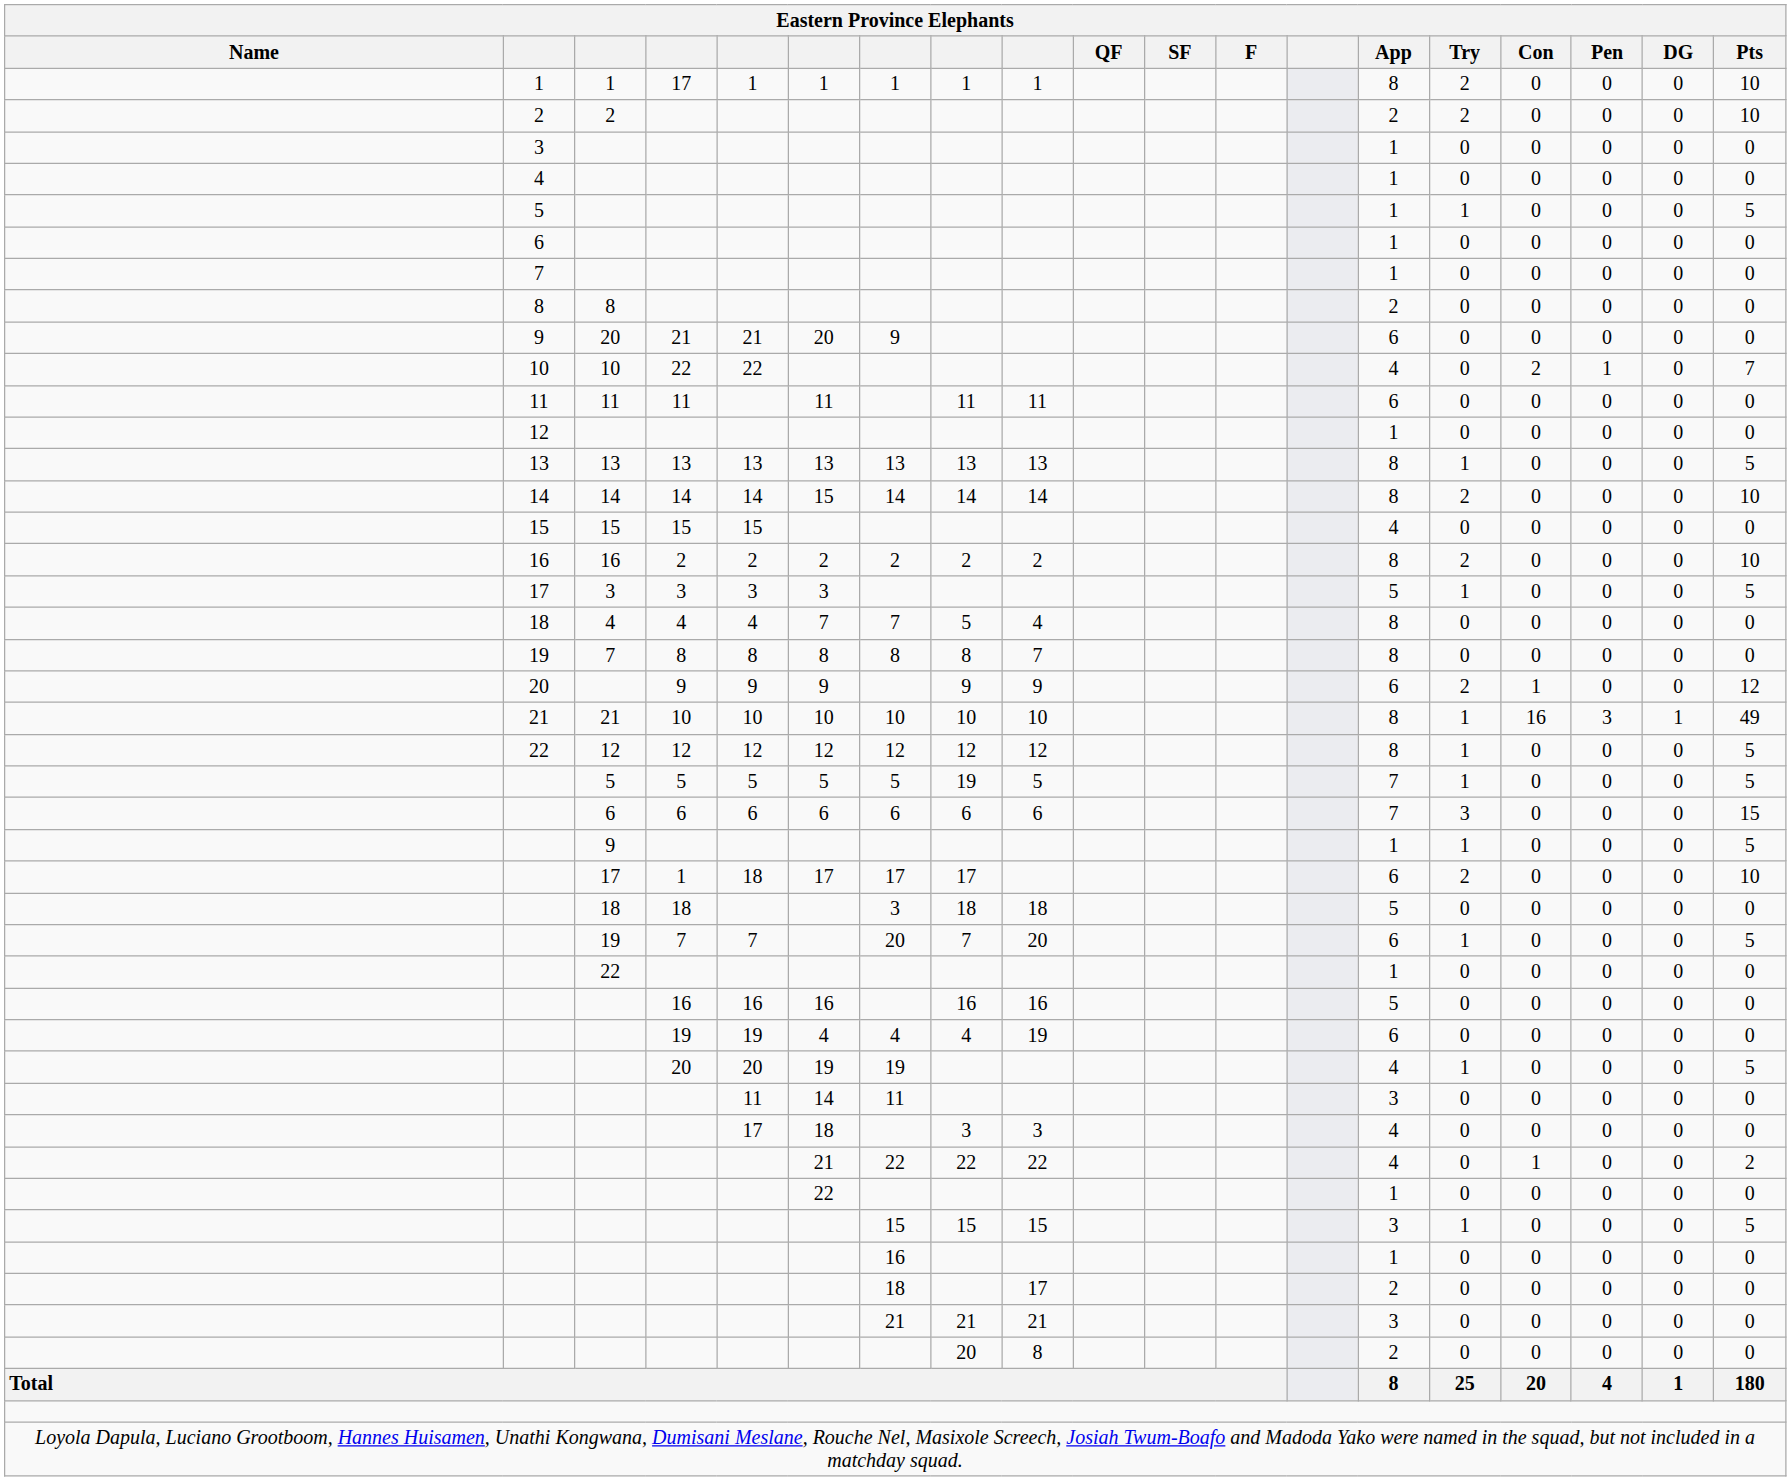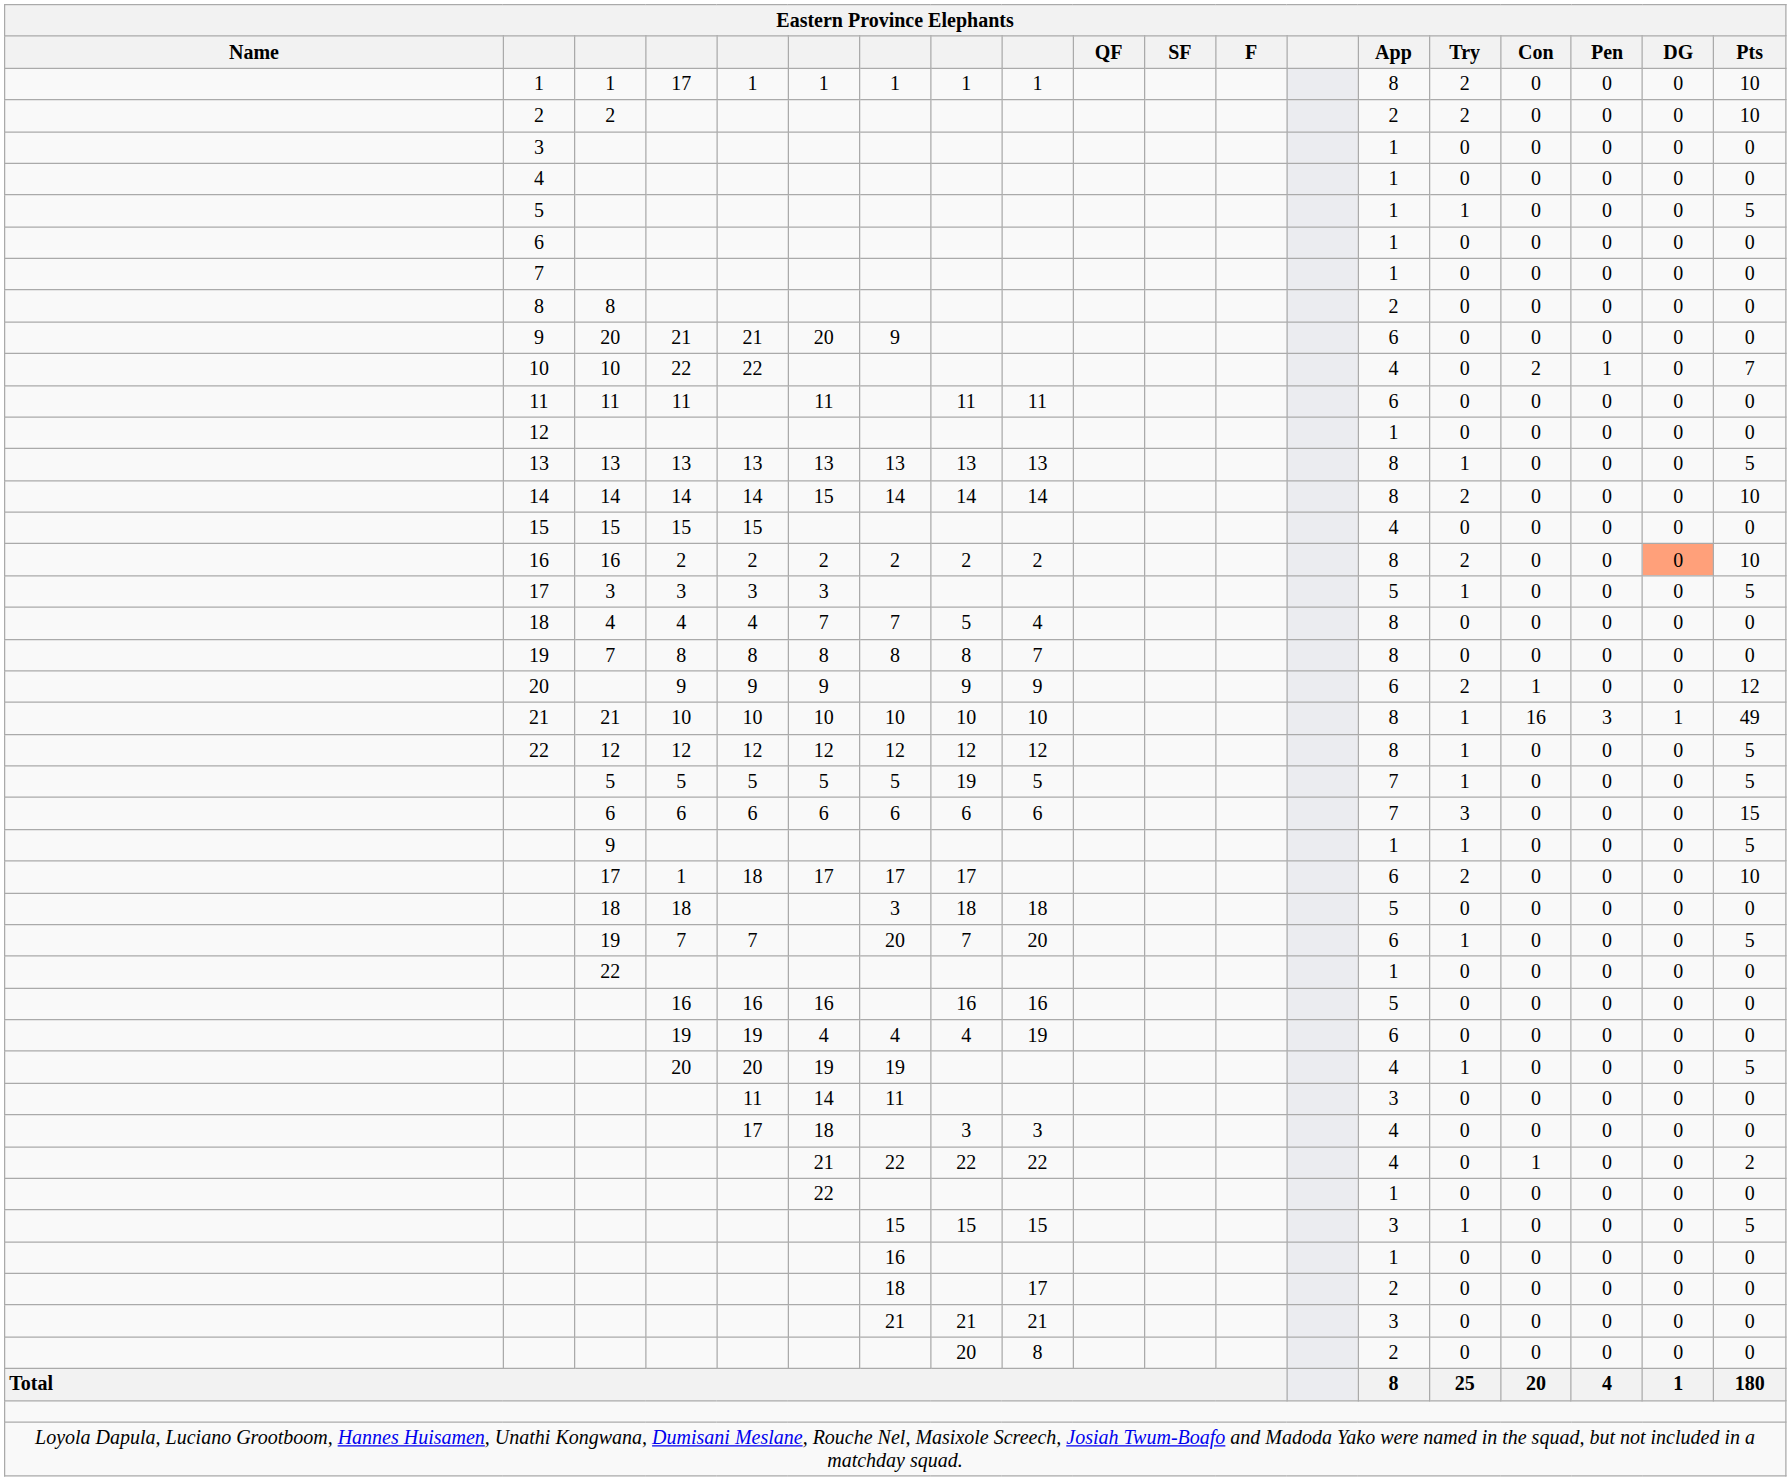row 18 | DG: no background -> lightsalmon background
